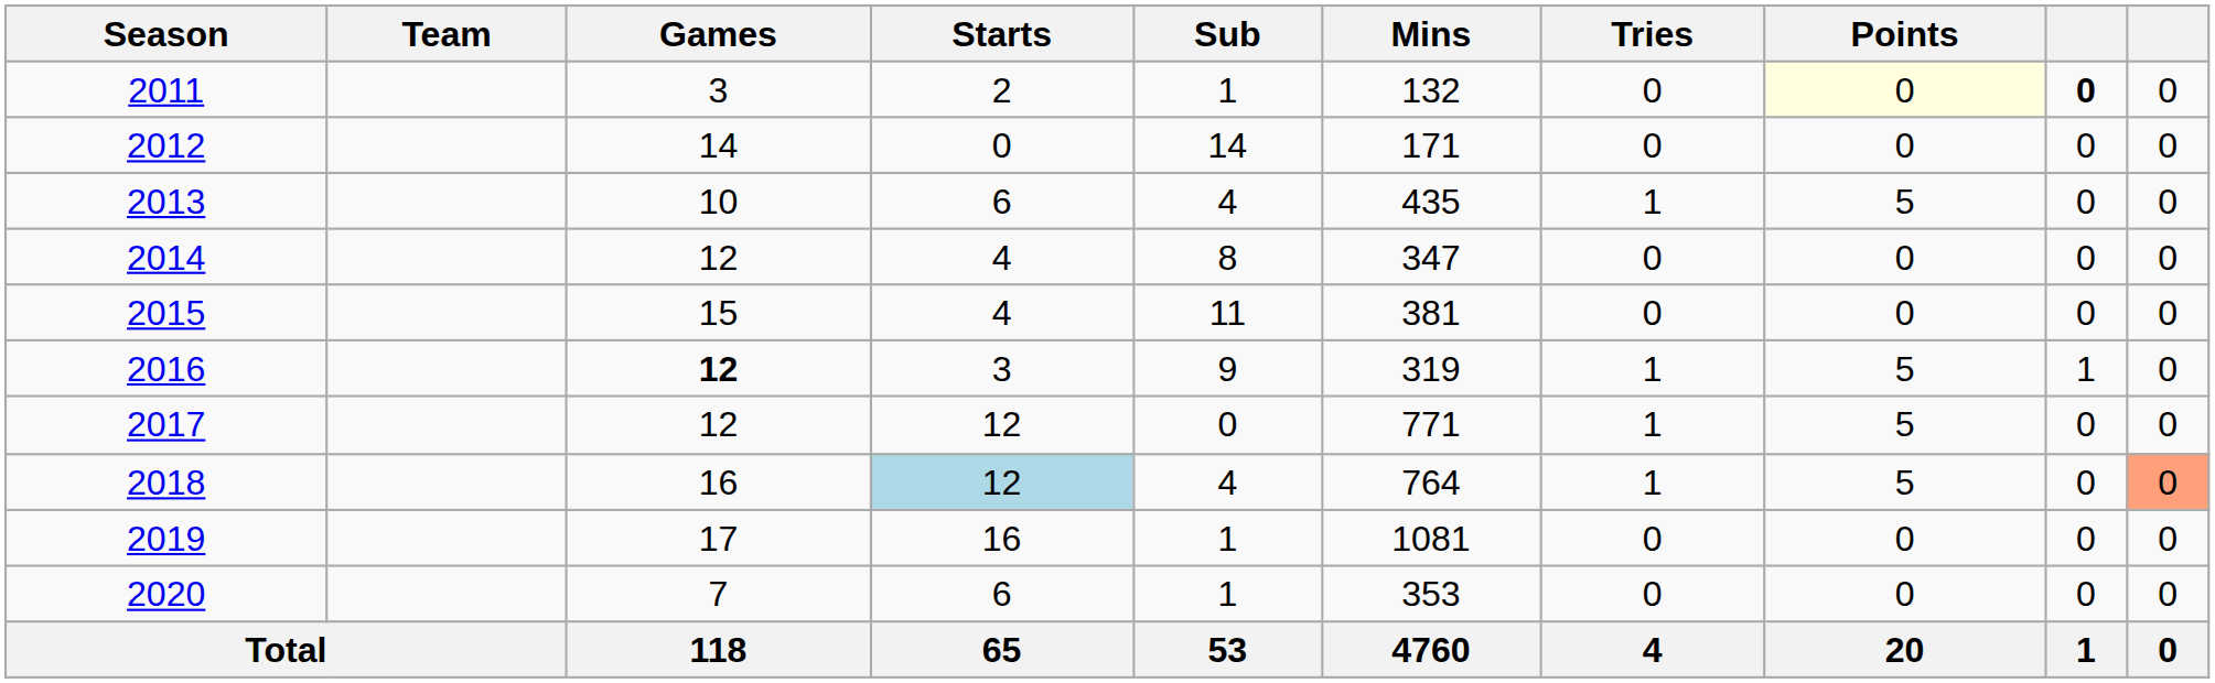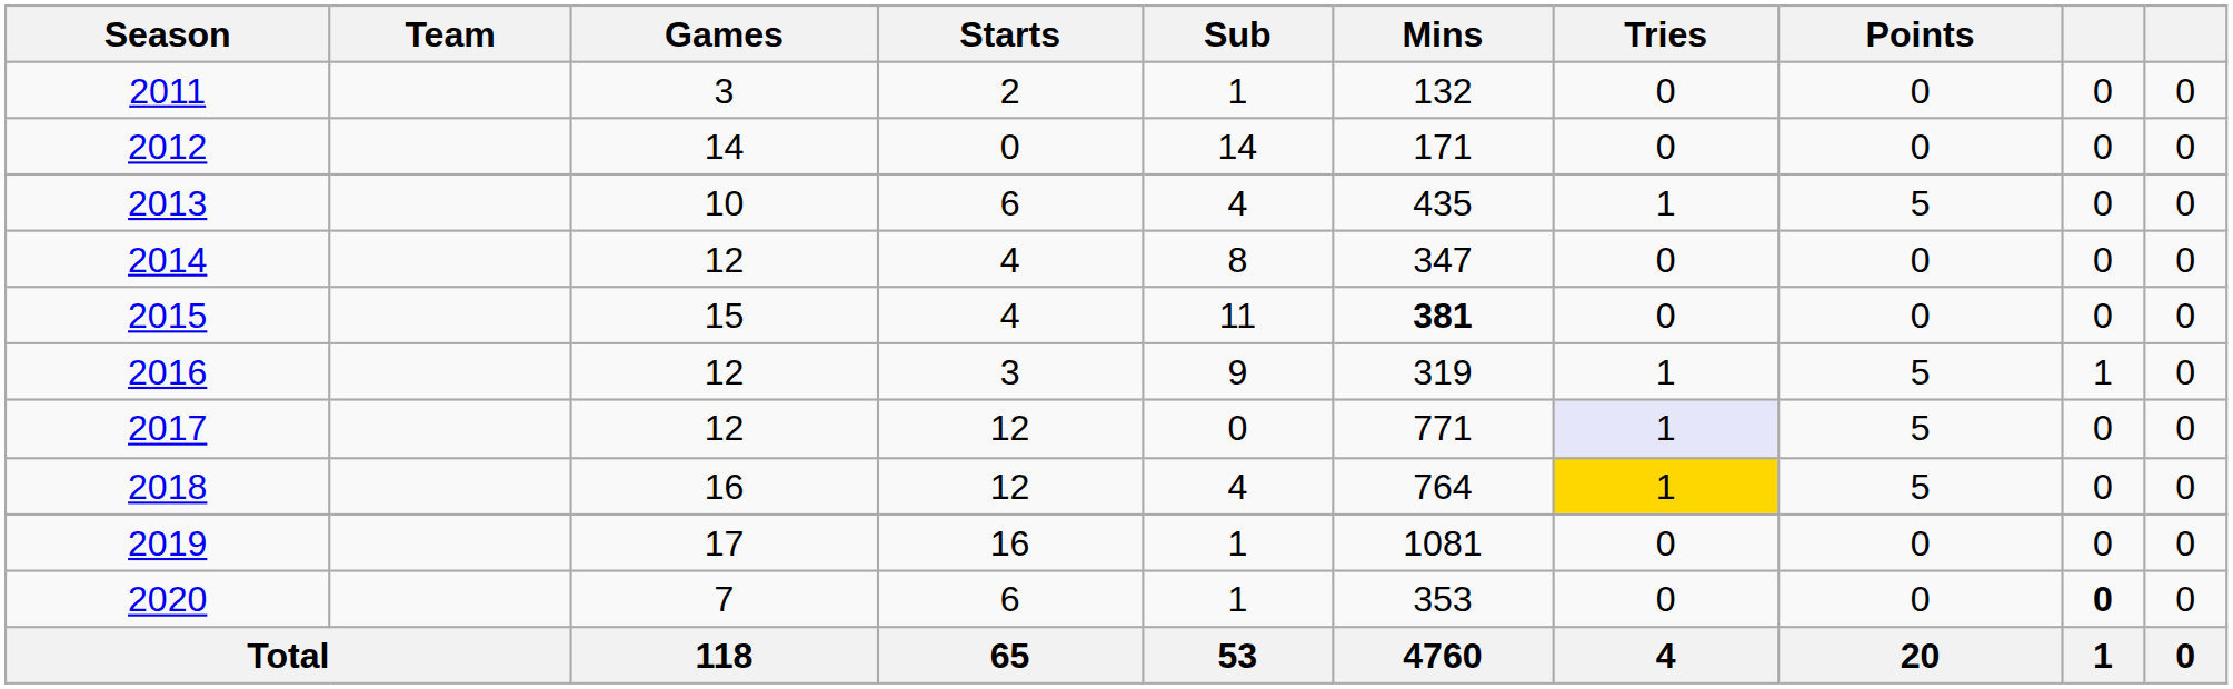2011 | Points: lightyellow background -> no background
2011 | column 9: bold -> normal
2015 | Mins: normal -> bold
2016 | Games: bold -> normal
2017 | Tries: no background -> lavender background
2018 | Starts: lightblue background -> no background
2018 | Tries: no background -> gold background
2018 | column 10: lightsalmon background -> no background
2020 | column 9: normal -> bold
